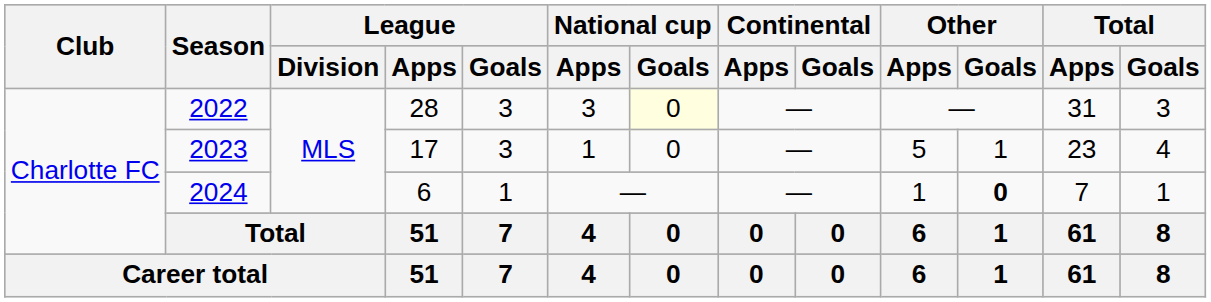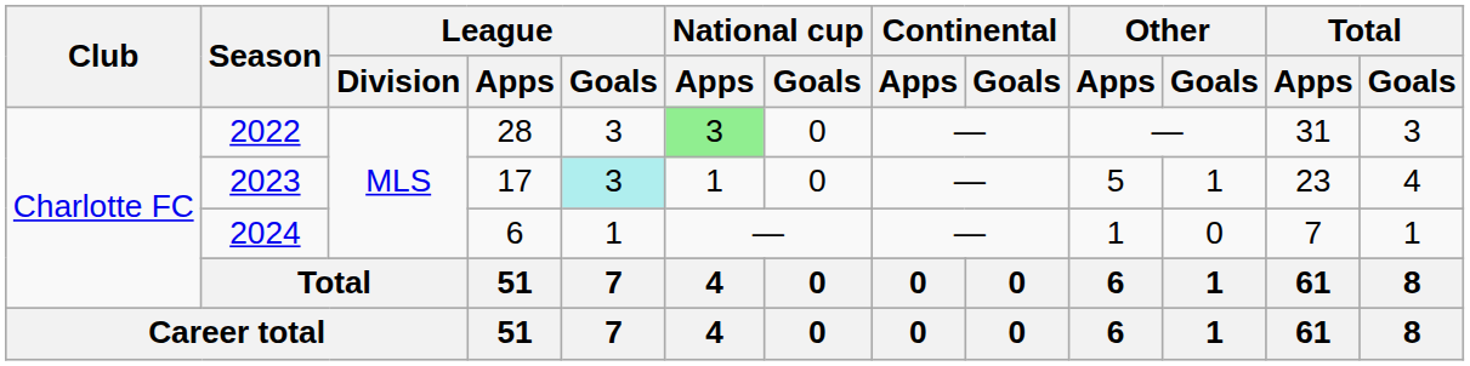2022 | National cup / Apps: no background -> lightgreen background
2022 | National cup / Goals: lightyellow background -> no background
2023 | League / Goals: no background -> paleturquoise background
2024 | Other / Goals: bold -> normal
